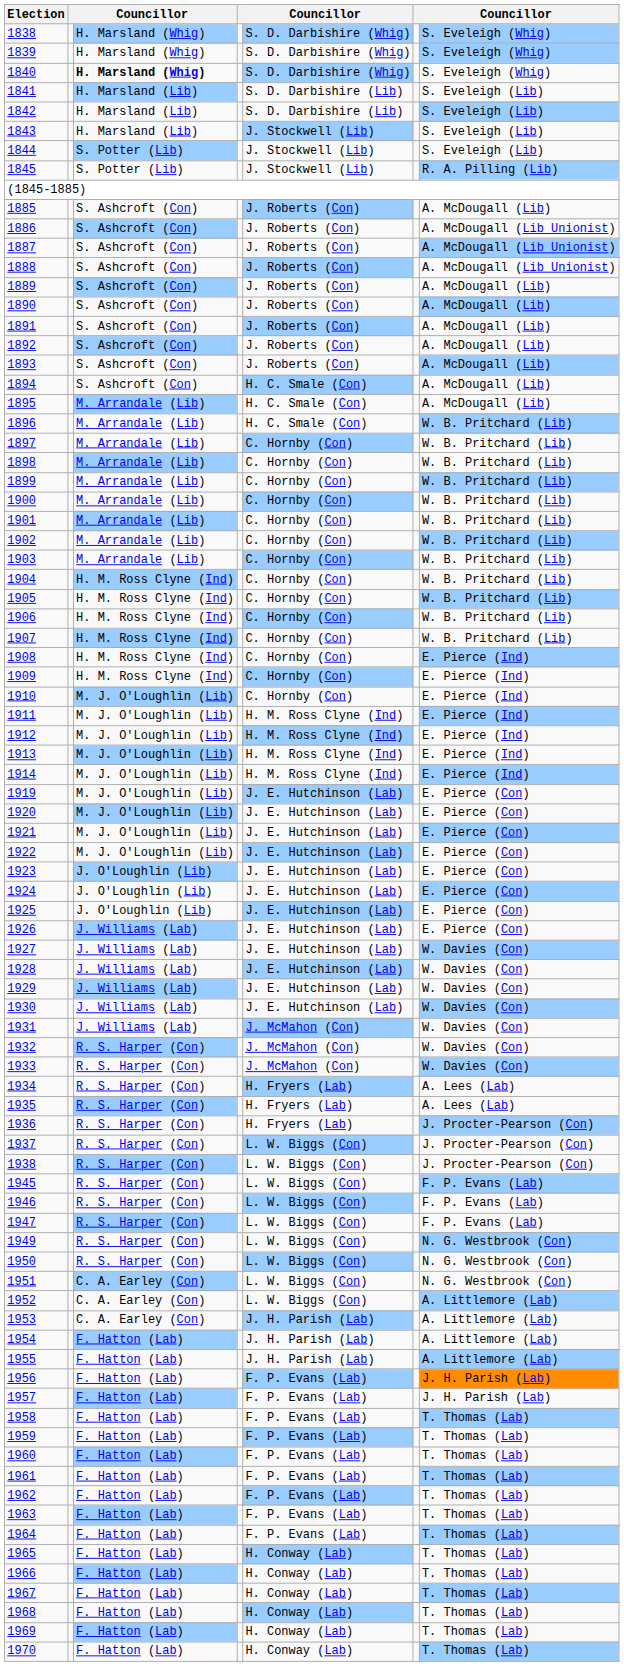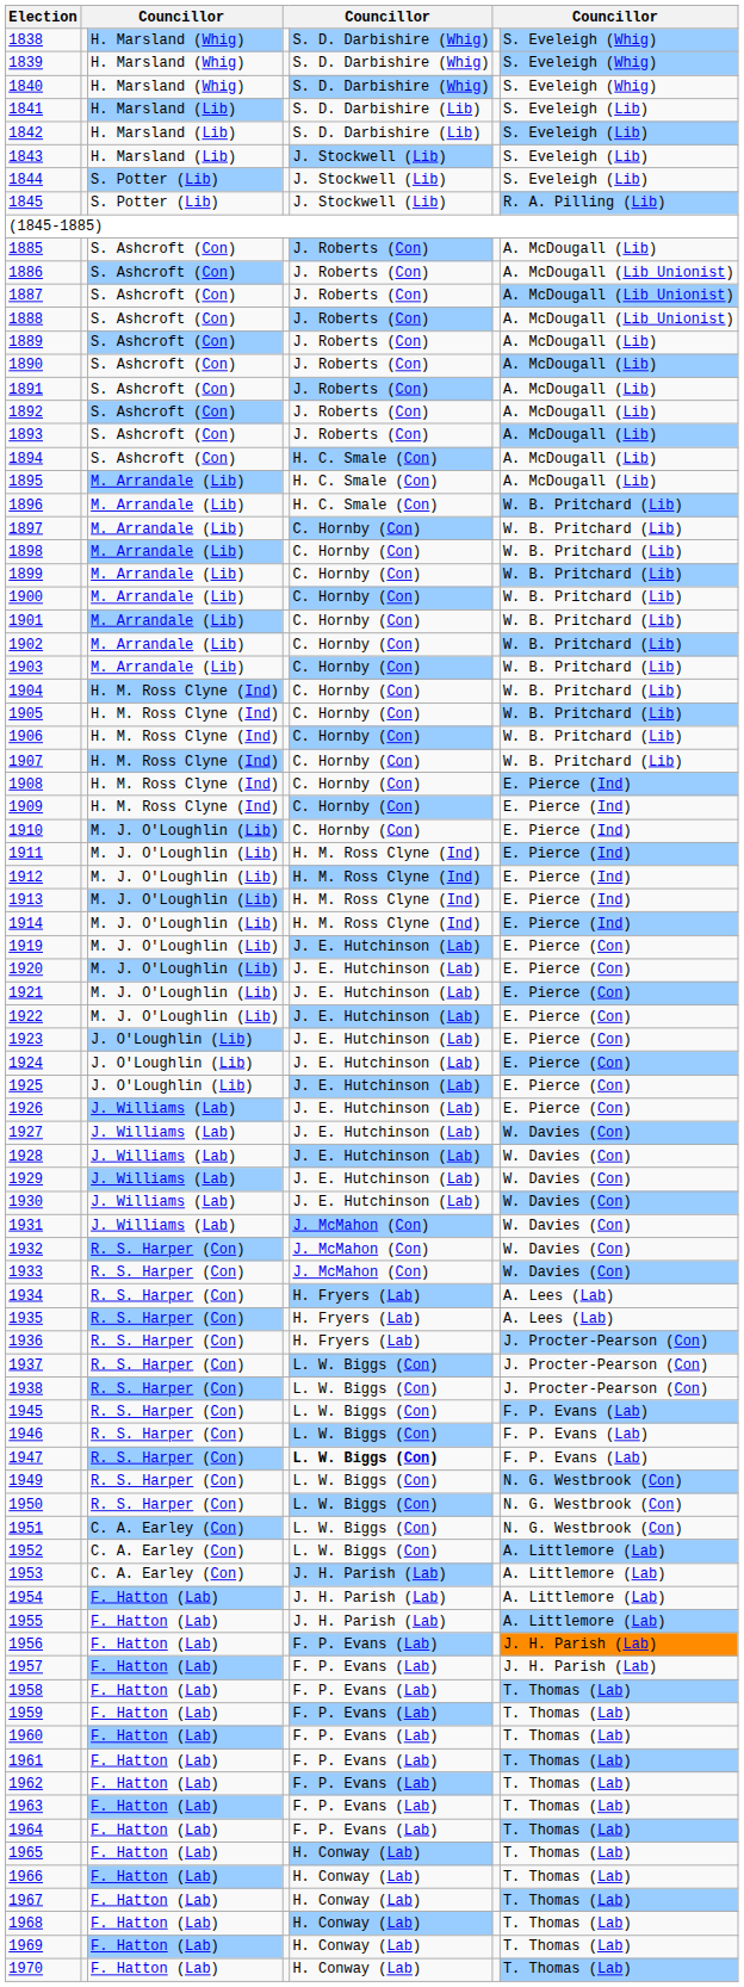1840 | column 3: bold -> normal
1947 | column 5: normal -> bold
